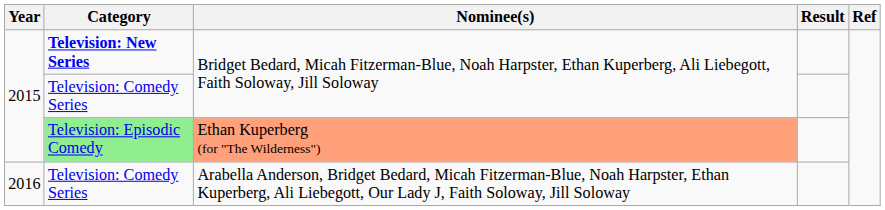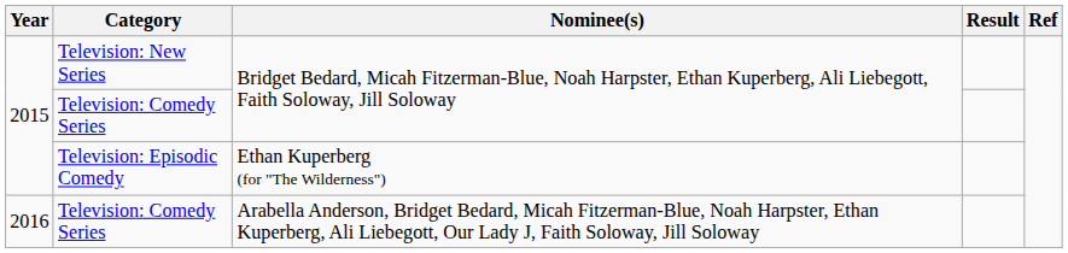Television: New Series | Category: bold -> normal
Television: Episodic Comedy | Category: lightgreen background -> no background
Television: Episodic Comedy | Nominee(s): lightsalmon background -> no background
